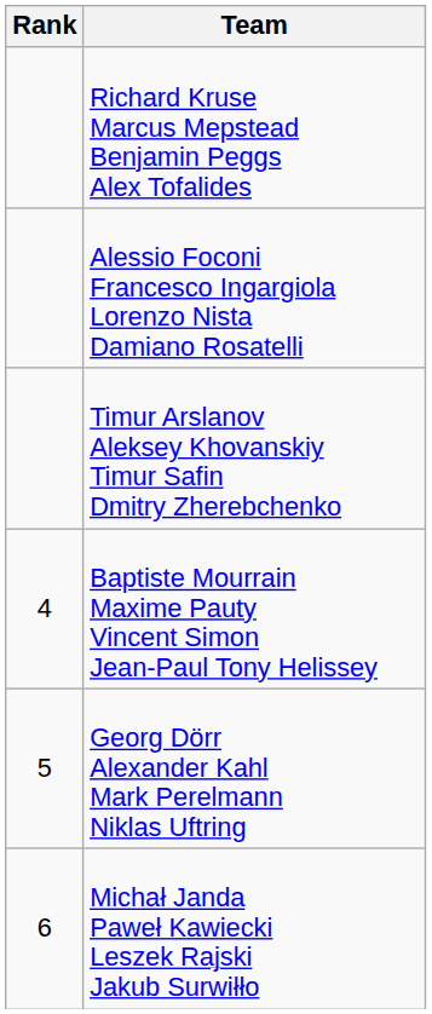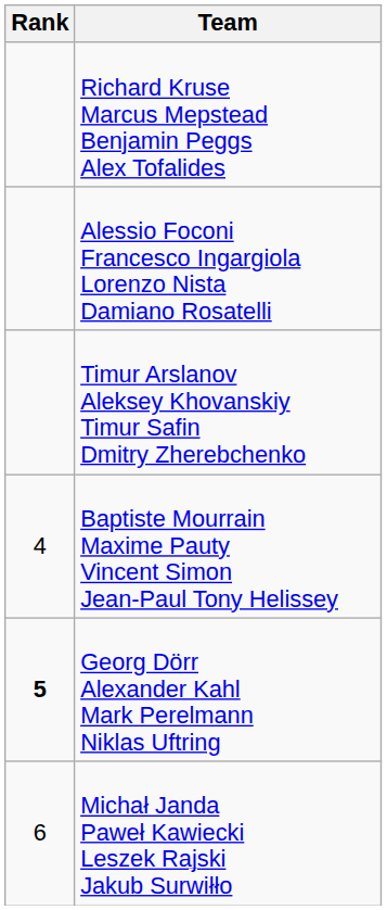Georg Dörr Alexander Kahl Mark Perelmann Niklas Uftring | Rank: normal -> bold
